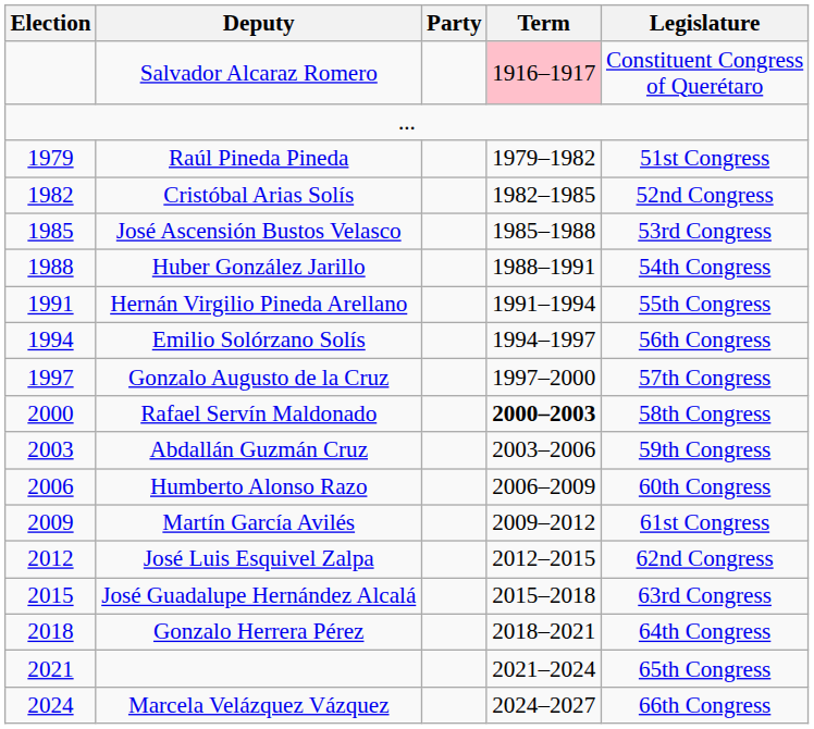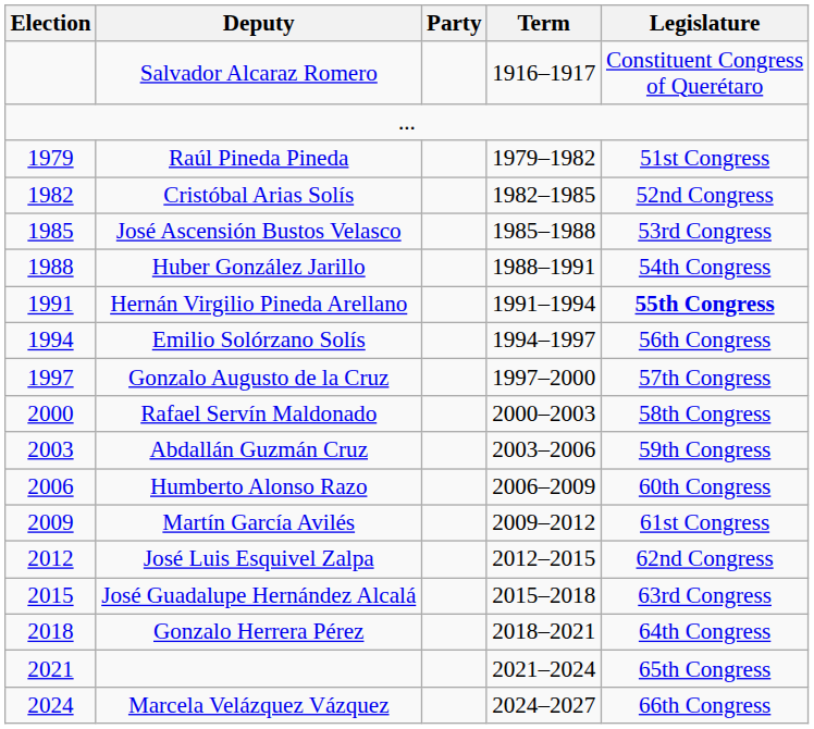Salvador Alcaraz Romero | Term: pink background -> no background
Hernán Virgilio Pineda Arellano | Legislature: normal -> bold
Rafael Servín Maldonado | Term: bold -> normal
